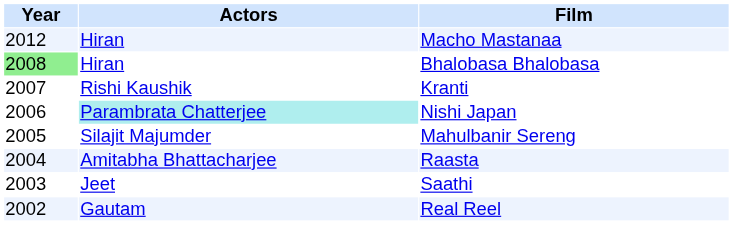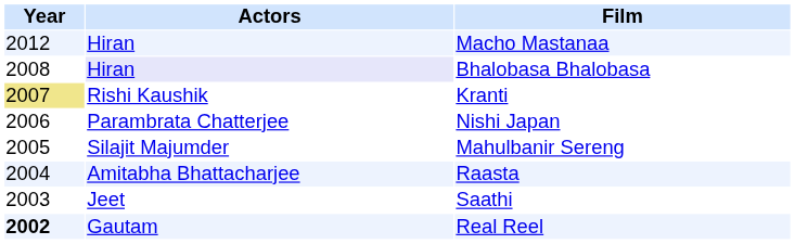Bhalobasa Bhalobasa | Year: lightgreen background -> no background
Bhalobasa Bhalobasa | Actors: no background -> lavender background
Kranti | Year: no background -> khaki background
Nishi Japan | Actors: paleturquoise background -> no background
Real Reel | Year: normal -> bold
